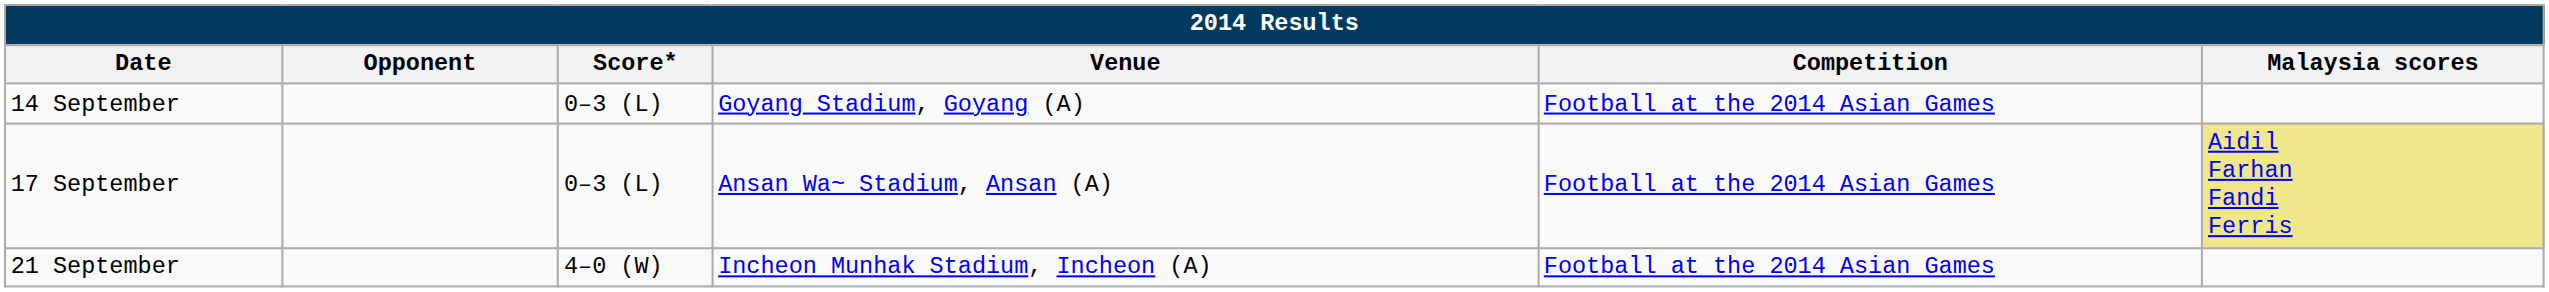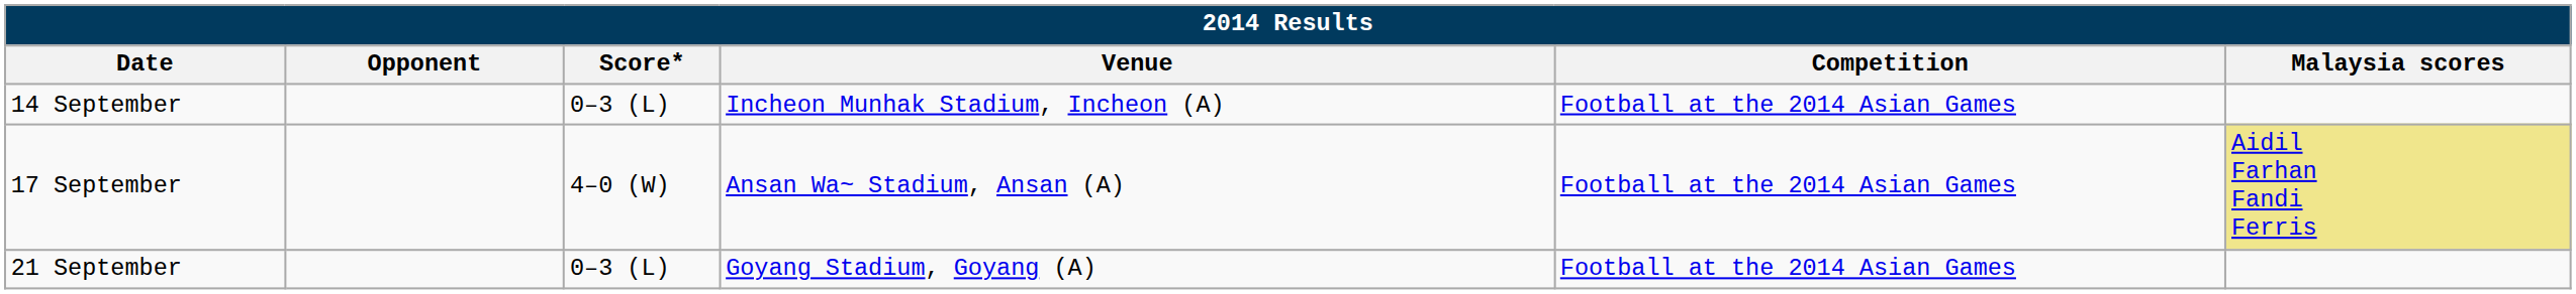14 September | Venue: Goyang Stadium, Goyang (A) -> Incheon Munhak Stadium, Incheon (A)
17 September | Score*: 0–3 (L) -> 4–0 (W)
21 September | Score*: 4–0 (W) -> 0–3 (L)
21 September | Venue: Incheon Munhak Stadium, Incheon (A) -> Goyang Stadium, Goyang (A)
